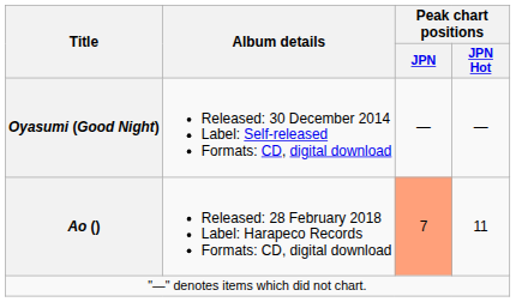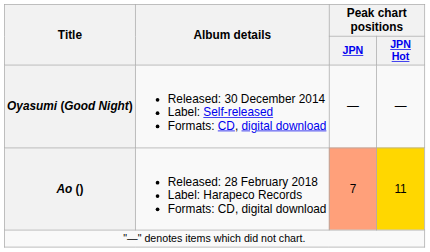Ao () | Peak chart positions / JPN Hot: no background -> gold background
